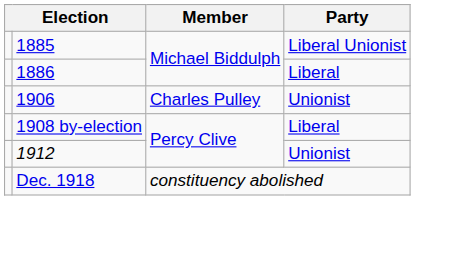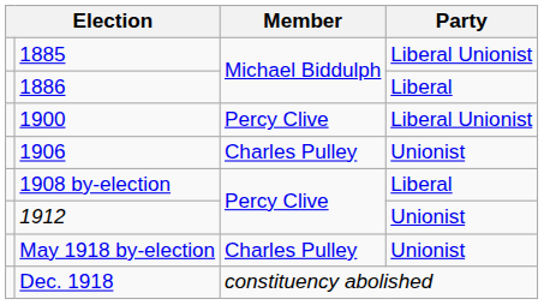+ row: 1900 | Percy Clive | Liberal Unionist
+ row: May 1918 by-election | Charles Pulley | Unionist
